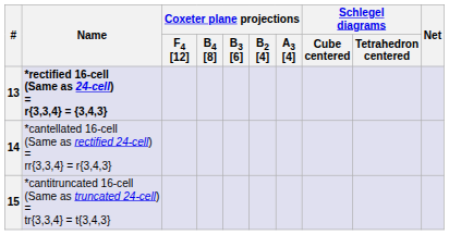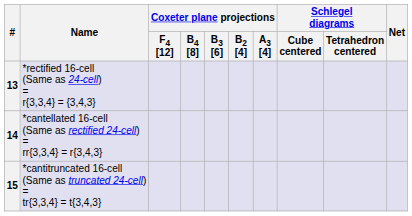13 | Name: bold -> normal
